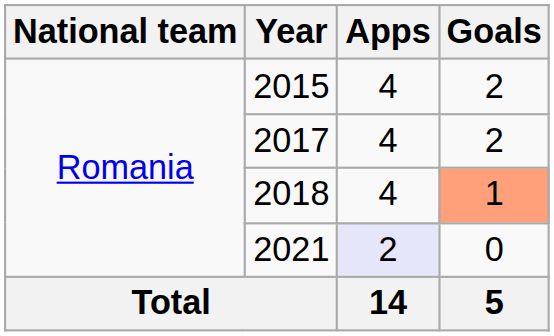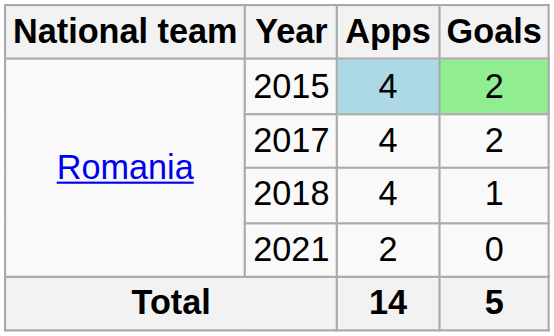2015 | Apps: no background -> lightblue background
2015 | Goals: no background -> lightgreen background
2018 | Goals: lightsalmon background -> no background
2021 | Apps: lavender background -> no background
